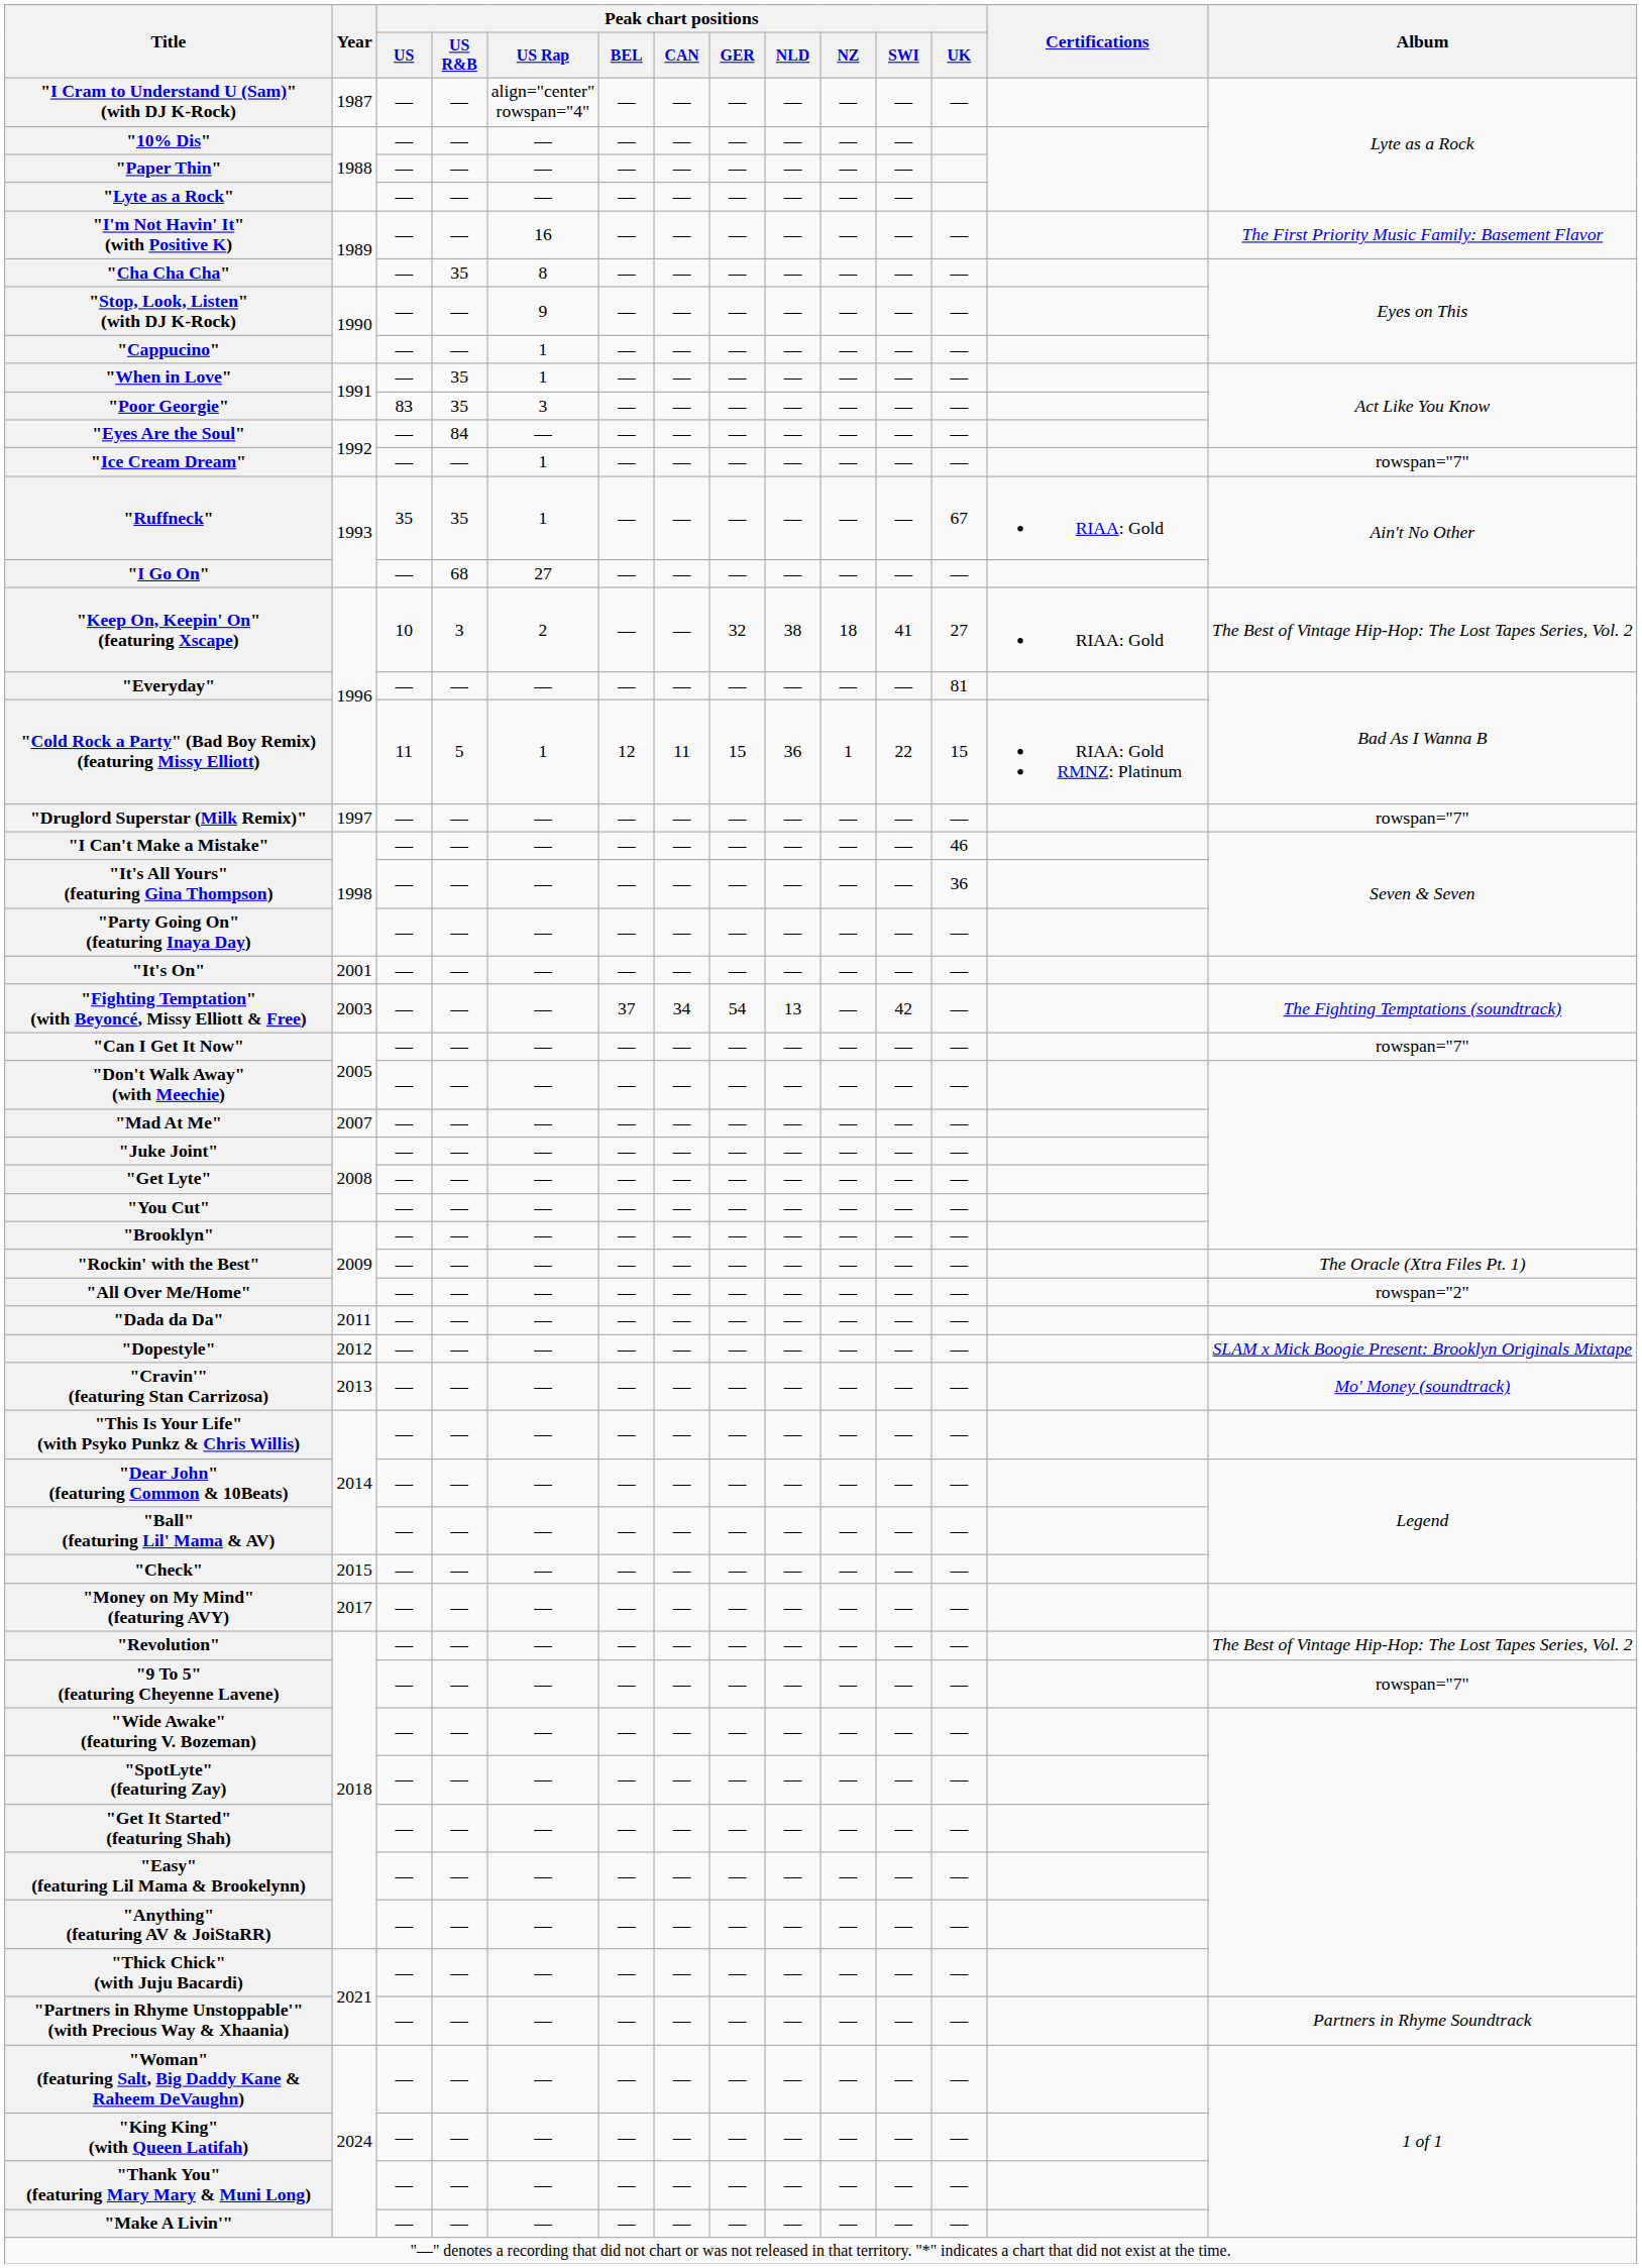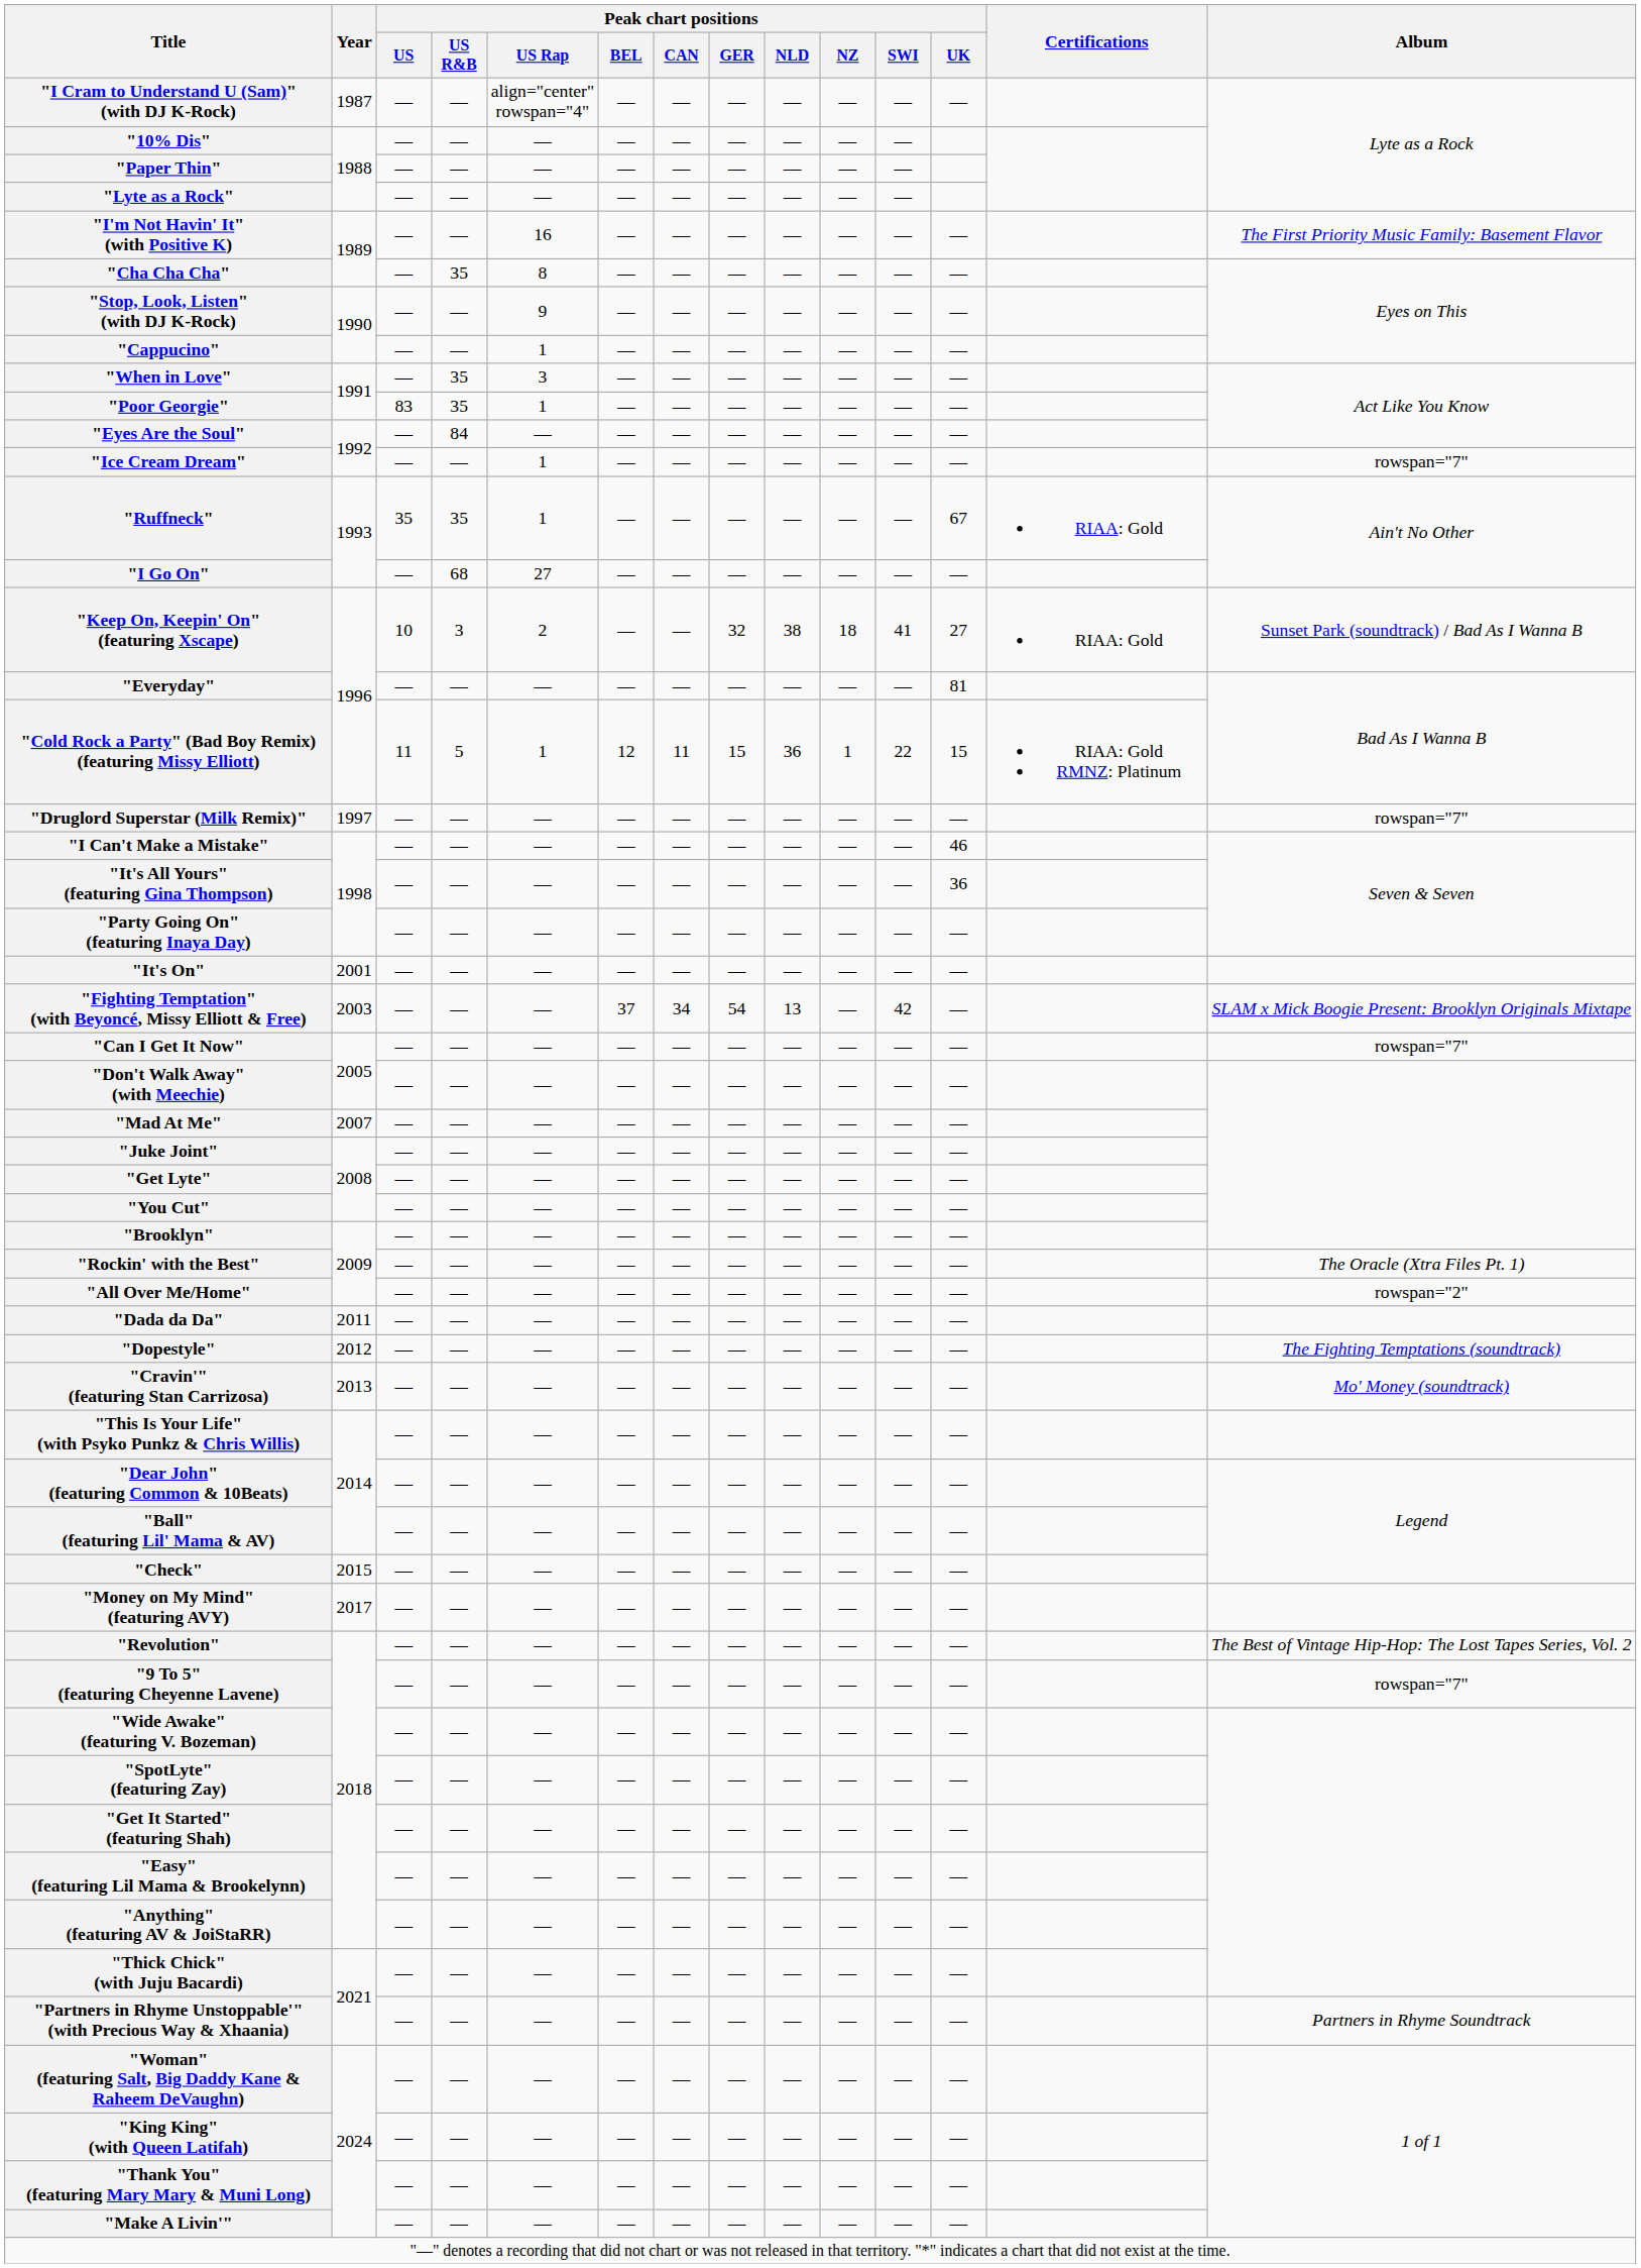"When in Love" | Peak chart positions / US Rap: 1 -> 3
"Poor Georgie" | Peak chart positions / US Rap: 3 -> 1
"Keep On, Keepin' On" (featuring Xscape) | Album: The Best of Vintage Hip-Hop: The Lost Tapes Series, Vol. 2 -> Sunset Park (soundtrack) / Bad As I Wanna B
"Fighting Temptation" (with Beyoncé, Missy Elliott & Free) | Album: The Fighting Temptations (soundtrack) -> SLAM x Mick Boogie Present: Brooklyn Originals Mixtape
"Dopestyle" | Album: SLAM x Mick Boogie Present: Brooklyn Originals Mixtape -> The Fighting Temptations (soundtrack)
